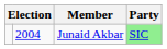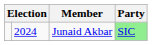Junaid Akbar | column 2: 2004 -> 2024
